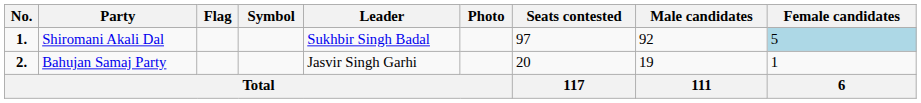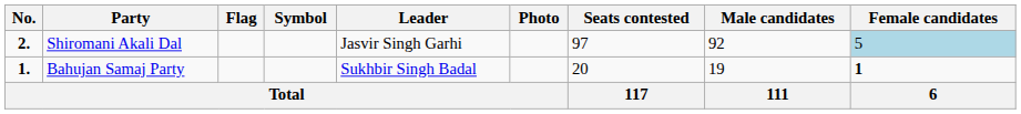Shiromani Akali Dal | No.: 1. -> 2.
Shiromani Akali Dal | Leader: Sukhbir Singh Badal -> Jasvir Singh Garhi
Bahujan Samaj Party | No.: 2. -> 1.
Bahujan Samaj Party | Leader: Jasvir Singh Garhi -> Sukhbir Singh Badal
Bahujan Samaj Party | Female candidates: normal -> bold
